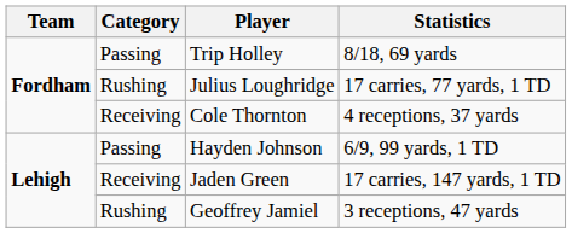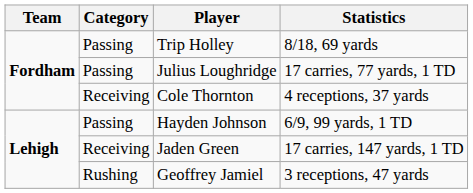Julius Loughridge | Category: Rushing -> Passing
